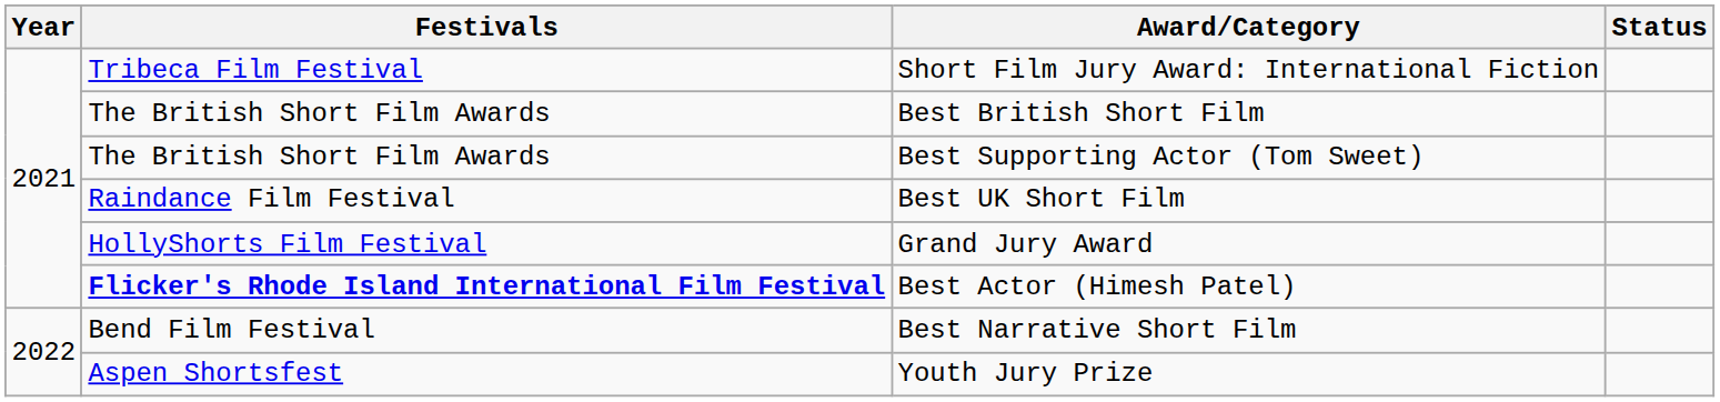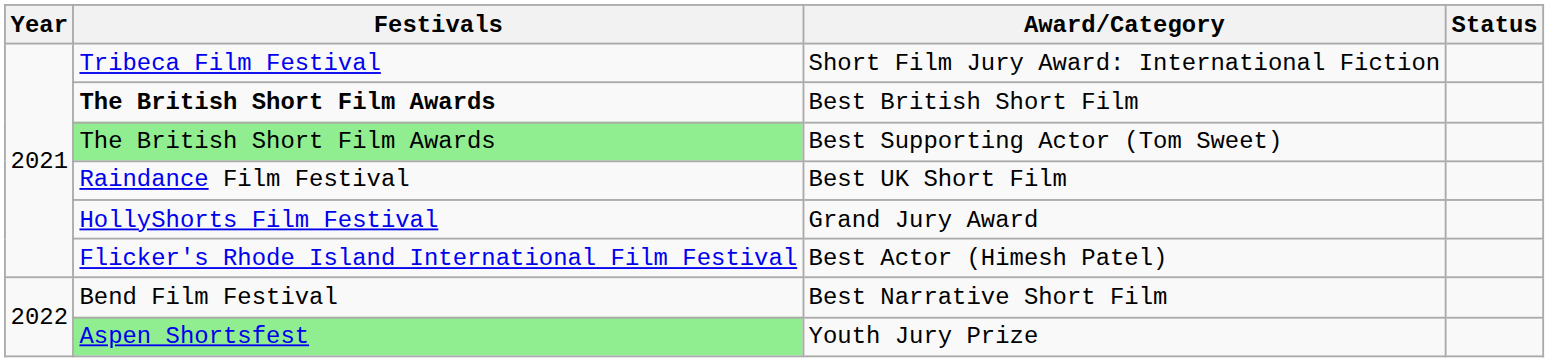Best British Short Film | Festivals: normal -> bold
Best Supporting Actor (Tom Sweet) | Festivals: no background -> lightgreen background
Best Actor (Himesh Patel) | Festivals: bold -> normal
Youth Jury Prize | Festivals: no background -> lightgreen background
